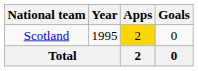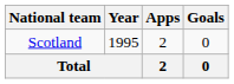Scotland | Apps: gold background -> no background
